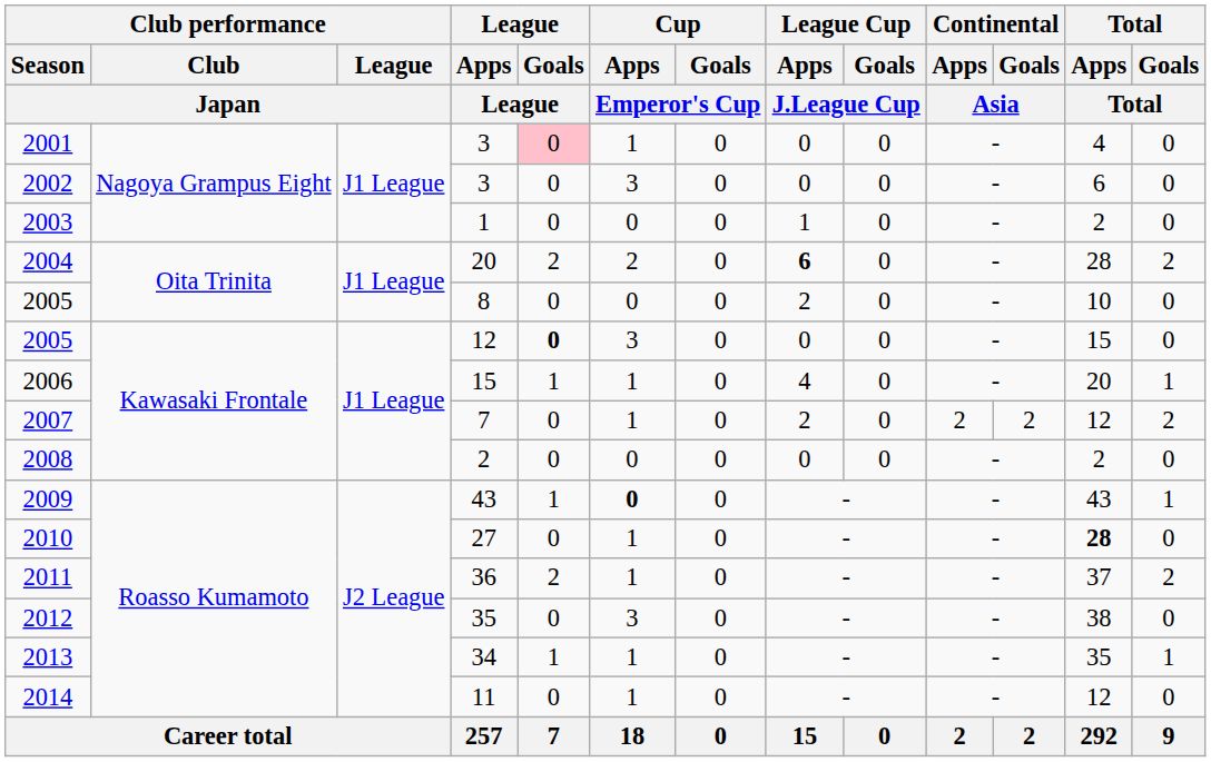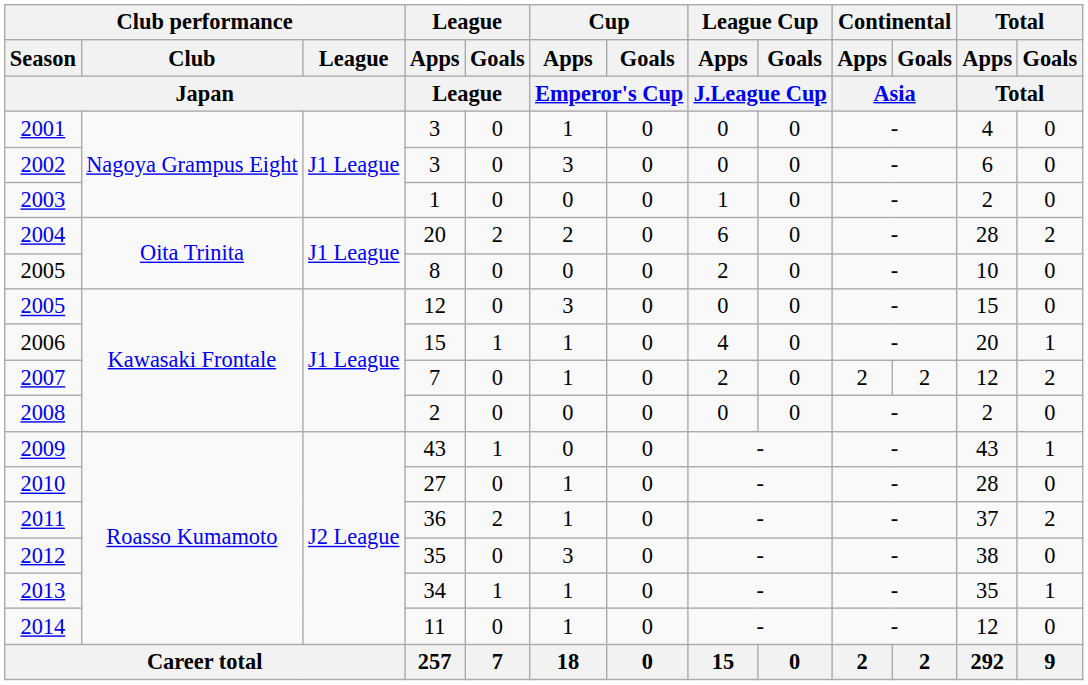2001 | League / Goals / League: pink background -> no background
2004 | League Cup / Apps / J.League Cup: bold -> normal
2005 / 12 | League / Goals / League: bold -> normal
2009 | Cup / Apps / Emperor's Cup: bold -> normal
2010 | Total / Apps / Total: bold -> normal
